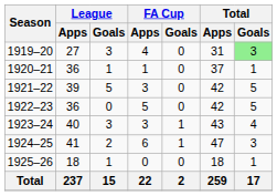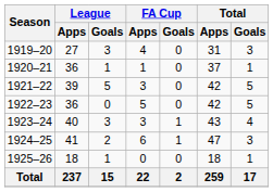1919–20 | Total / Goals: lightgreen background -> no background
